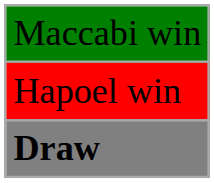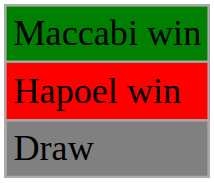row 3 | column 1: bold -> normal
